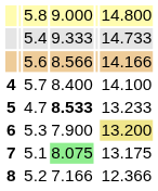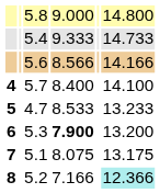4.7 | column 3: bold -> normal
5.3 | column 3: normal -> bold
5.3 | column 4: khaki background -> no background
5.1 | column 3: lightgreen background -> no background
5.2 | column 4: no background -> paleturquoise background
